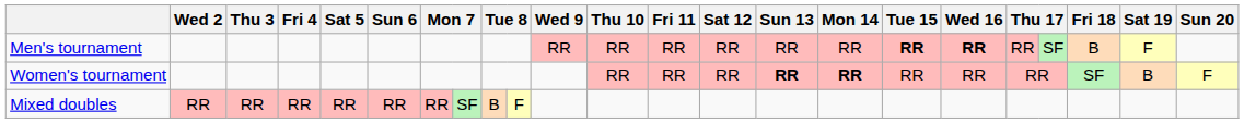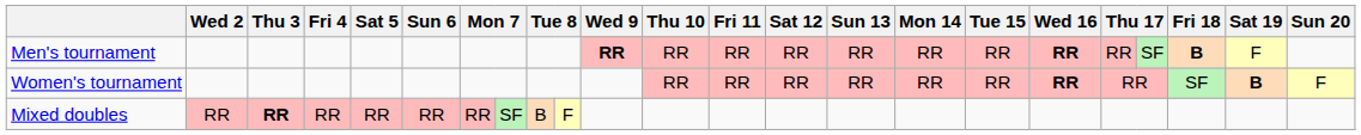Men's tournament | Wed 9: normal -> bold
Men's tournament | Tue 15: bold -> normal
Men's tournament | Fri 18: normal -> bold
Women's tournament | Sun 13: bold -> normal
Women's tournament | Mon 14: bold -> normal
Women's tournament | Wed 16: normal -> bold
Women's tournament | Sat 19: normal -> bold
Mixed doubles | Thu 3: normal -> bold
